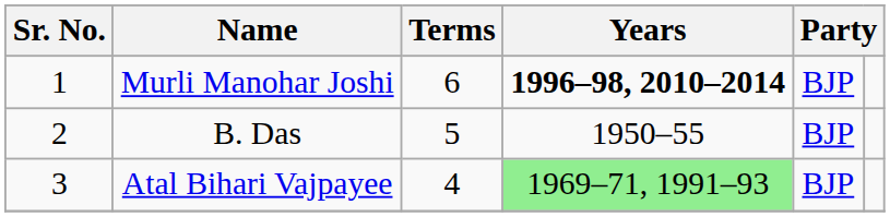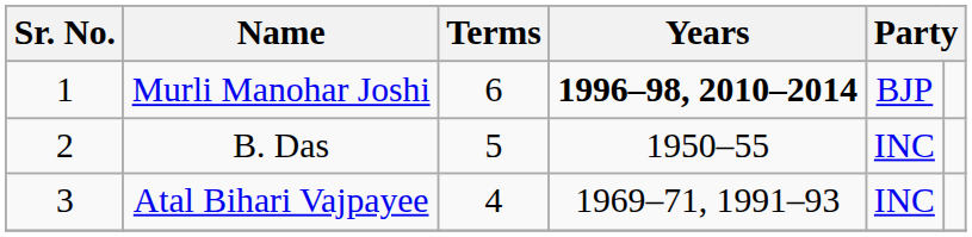B. Das | column 5: BJP -> INC
Atal Bihari Vajpayee | Years: lightgreen background -> no background
Atal Bihari Vajpayee | column 5: BJP -> INC
